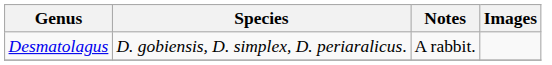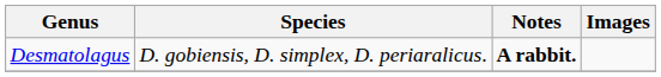Desmatolagus | Notes: normal -> bold
